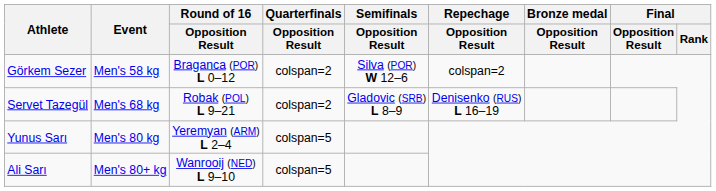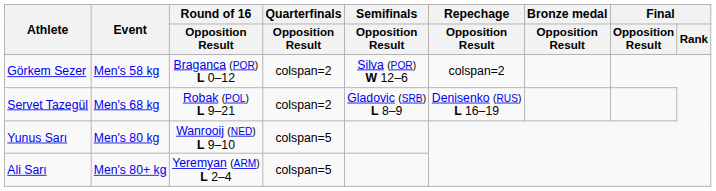Yunus Sarı | Round of 16 / Opposition Result: Yeremyan (ARM) L 2–4 -> Wanrooij (NED) L 9–10
Ali Sarı | Round of 16 / Opposition Result: Wanrooij (NED) L 9–10 -> Yeremyan (ARM) L 2–4
